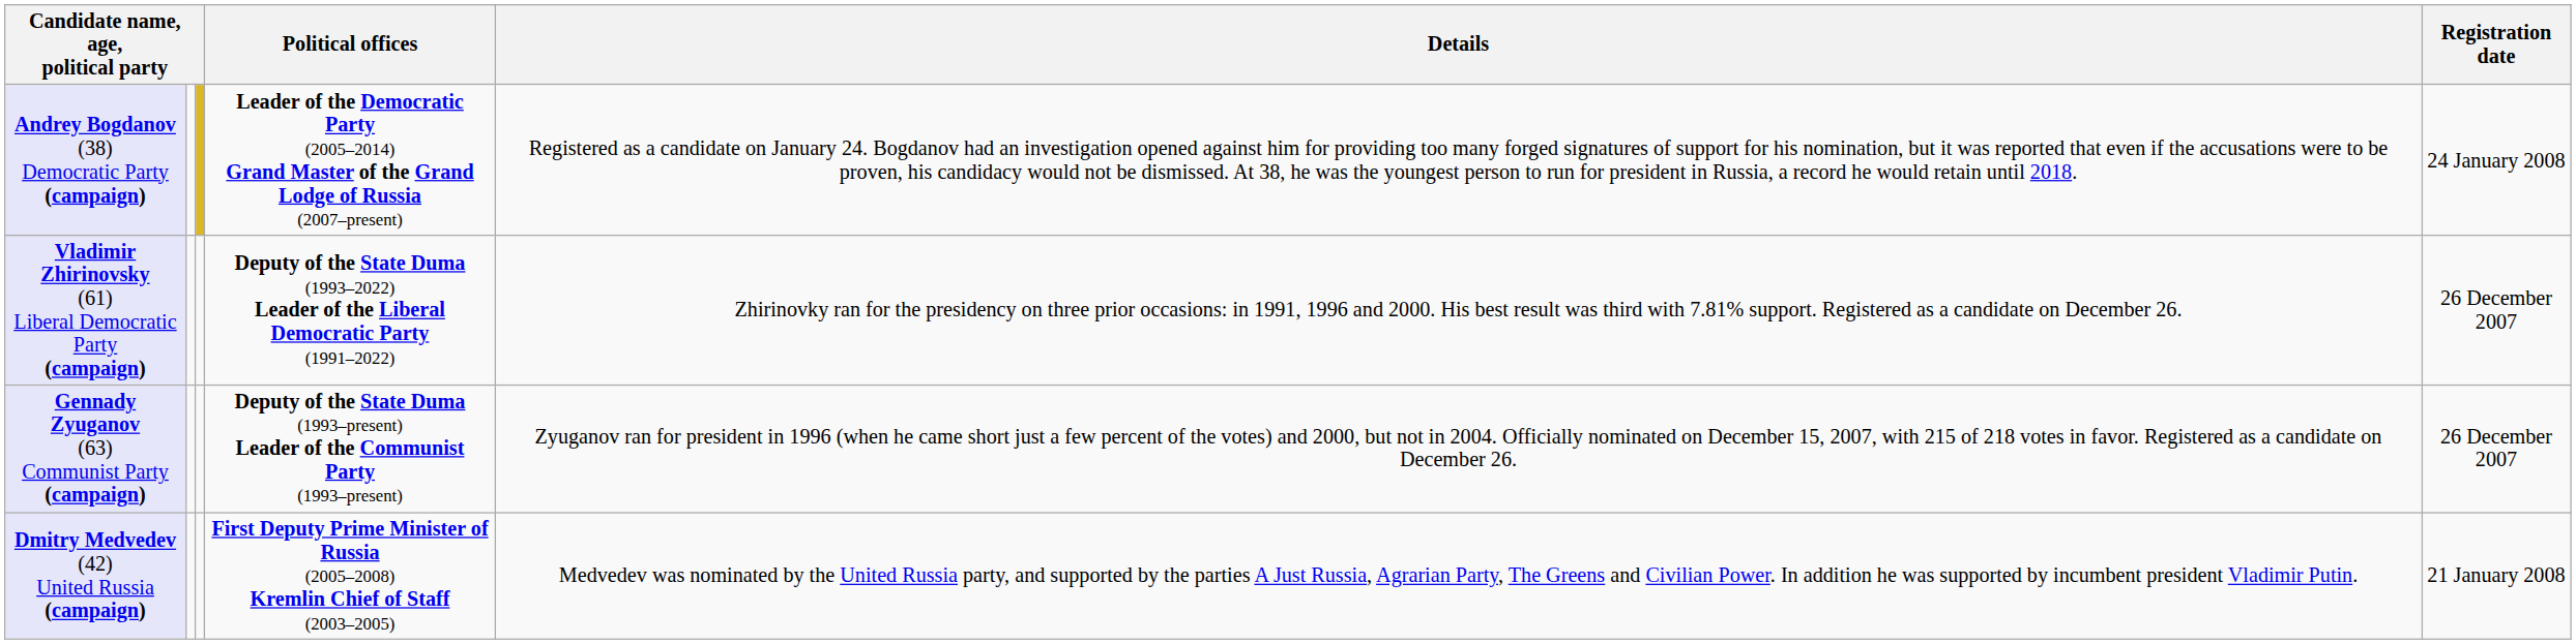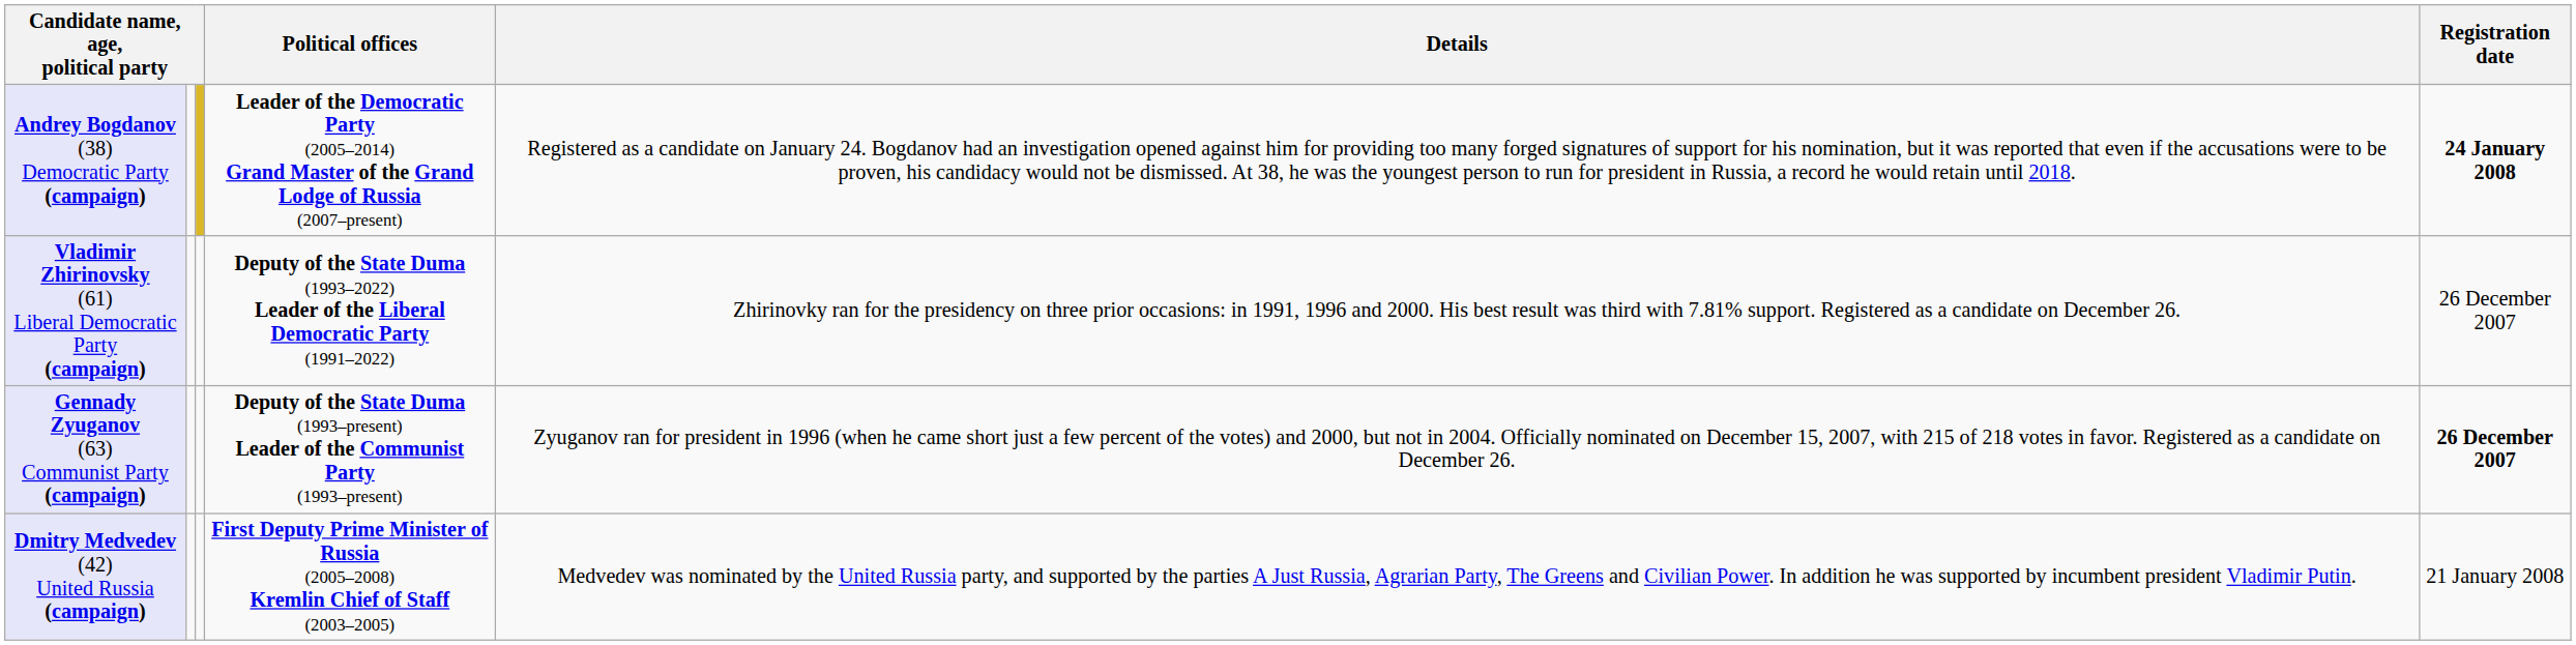Andrey Bogdanov (38) Democratic Party (campaign) | Registration date: normal -> bold
Gennady Zyuganov (63) Communist Party (campaign) | Registration date: normal -> bold
